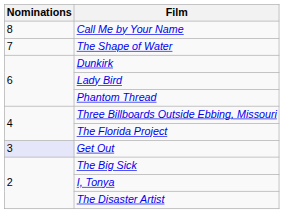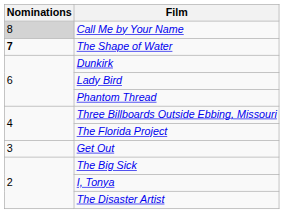Call Me by Your Name | Nominations: no background -> lightgrey background
The Shape of Water | Nominations: normal -> bold
Get Out | Nominations: lavender background -> no background
